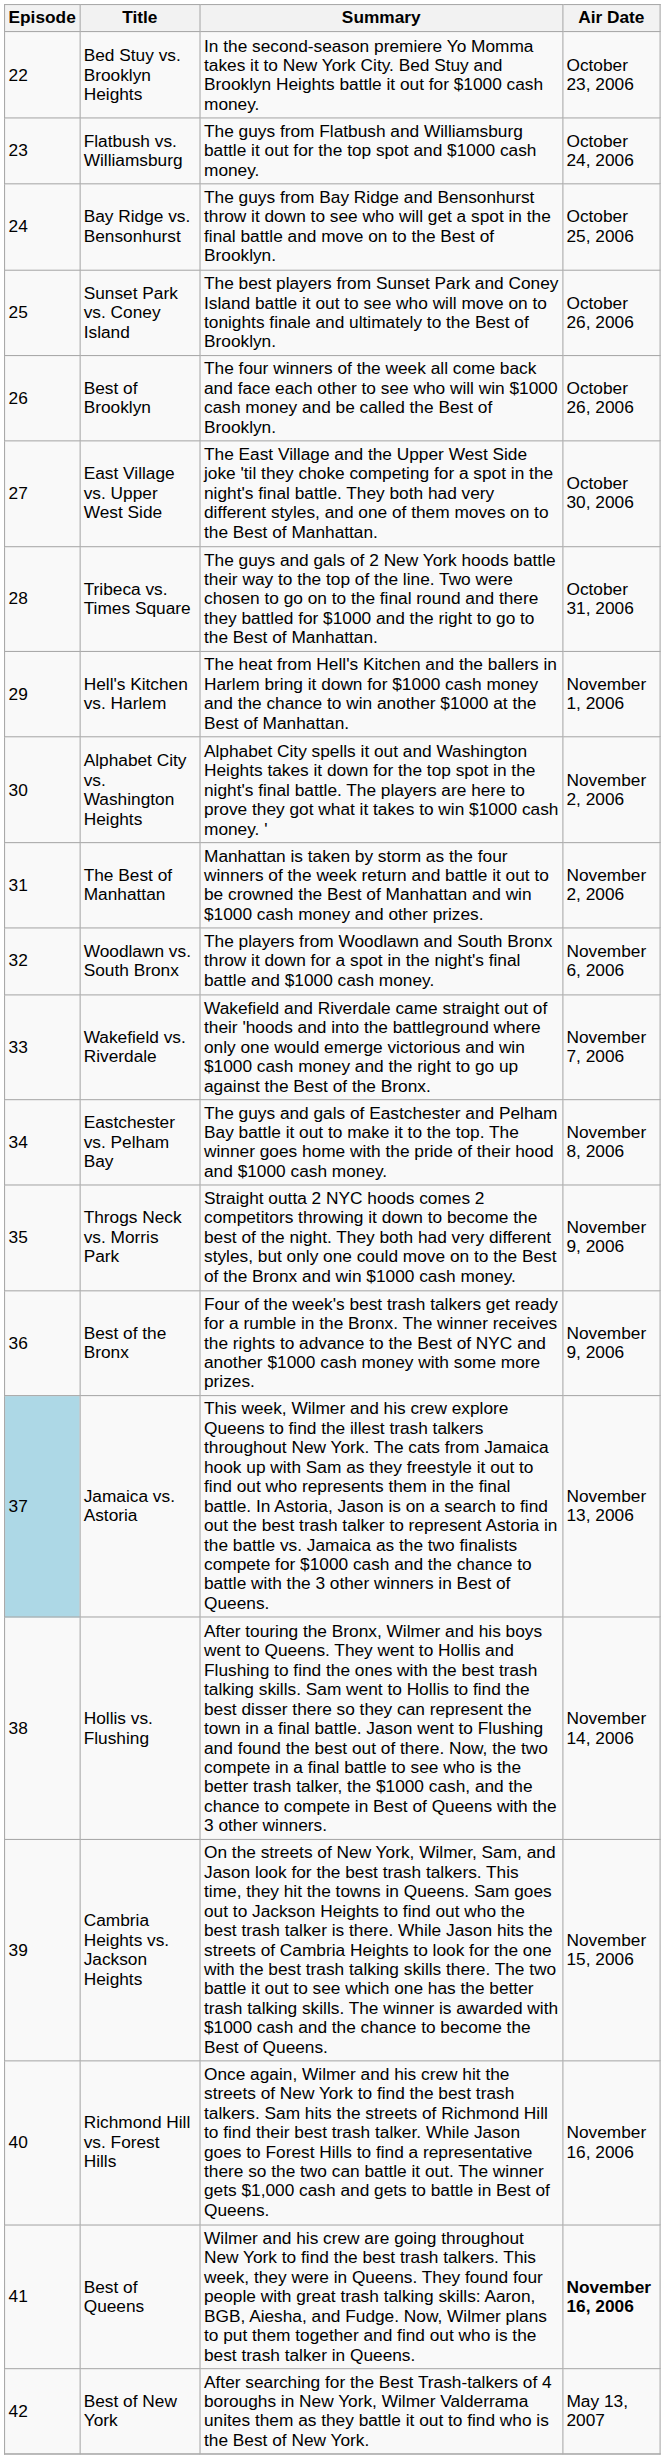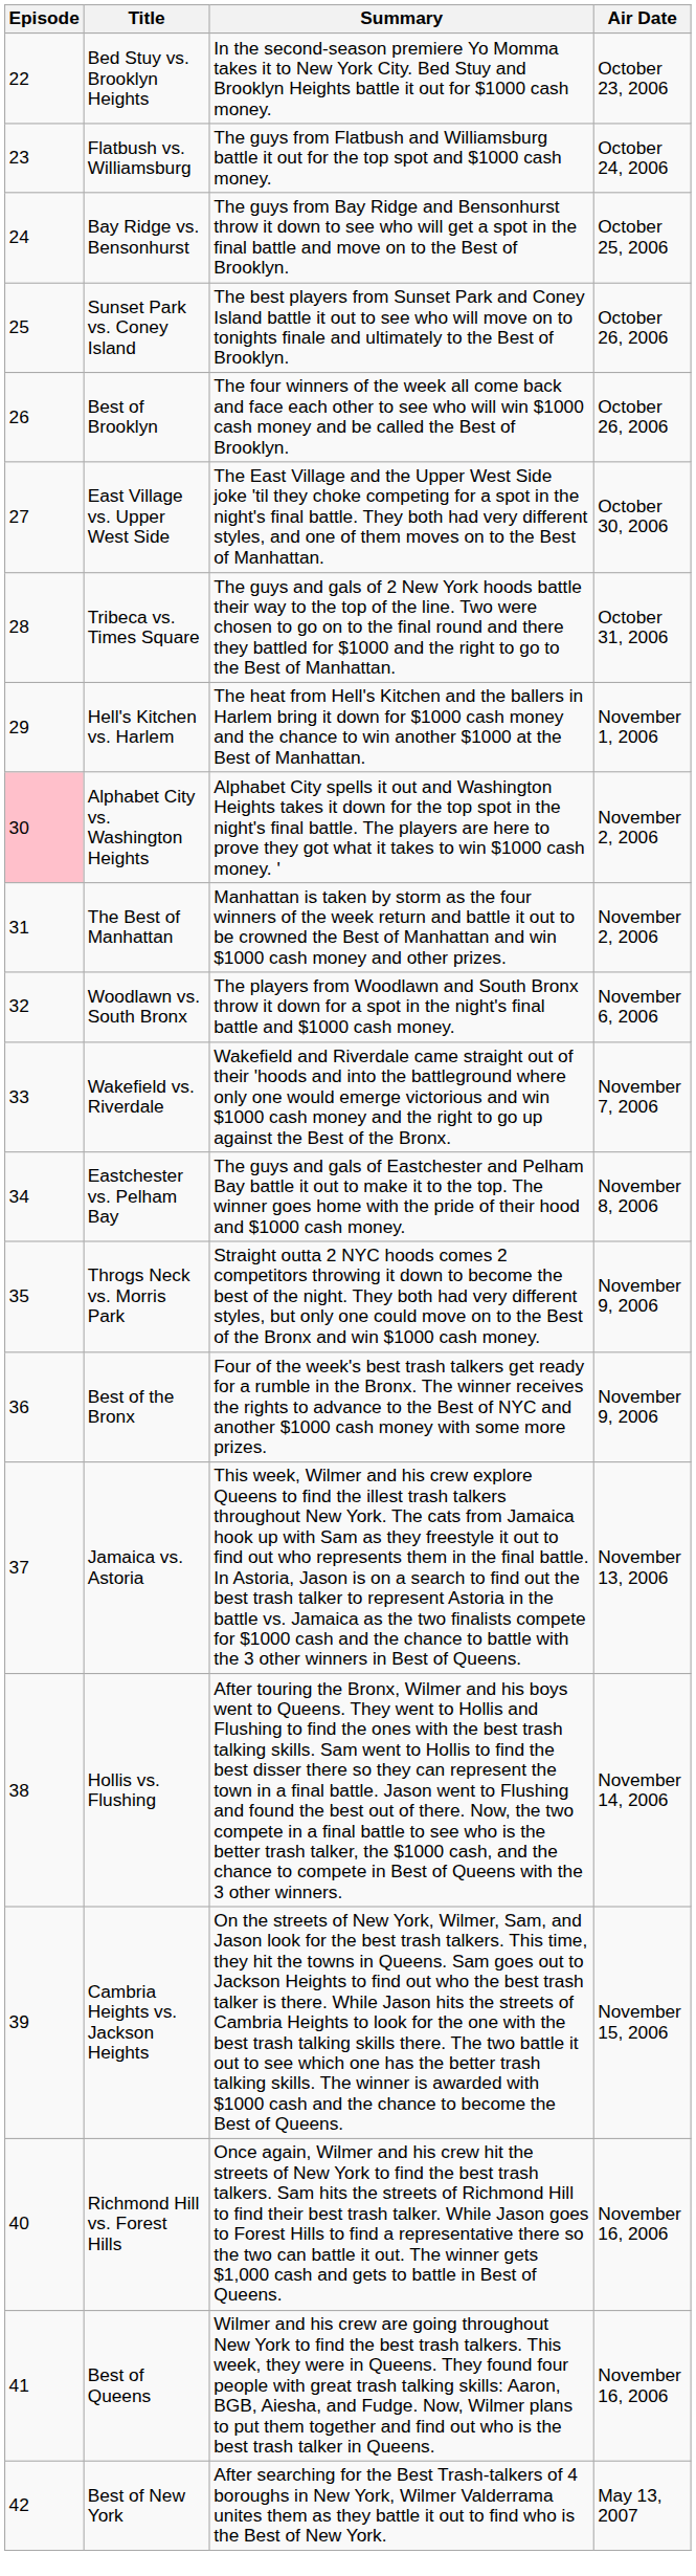Alphabet City vs. Washington Heights | Episode: no background -> pink background
Jamaica vs. Astoria | Episode: lightblue background -> no background
Best of Queens | Air Date: bold -> normal
